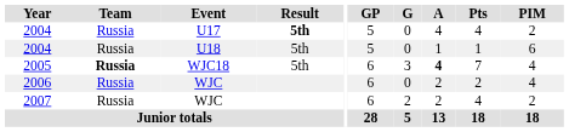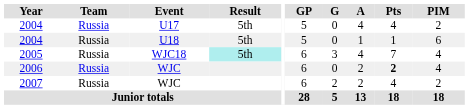2004 / U17 | Result: bold -> normal
2005 | Team: bold -> normal
2005 | Result: no background -> paleturquoise background
2005 | A: bold -> normal
2006 | Pts: normal -> bold
